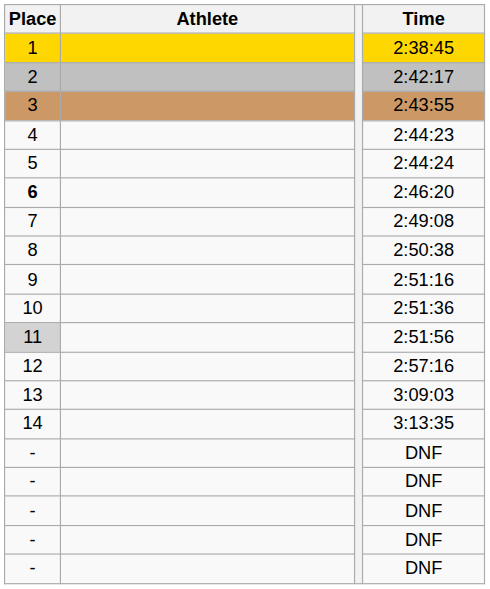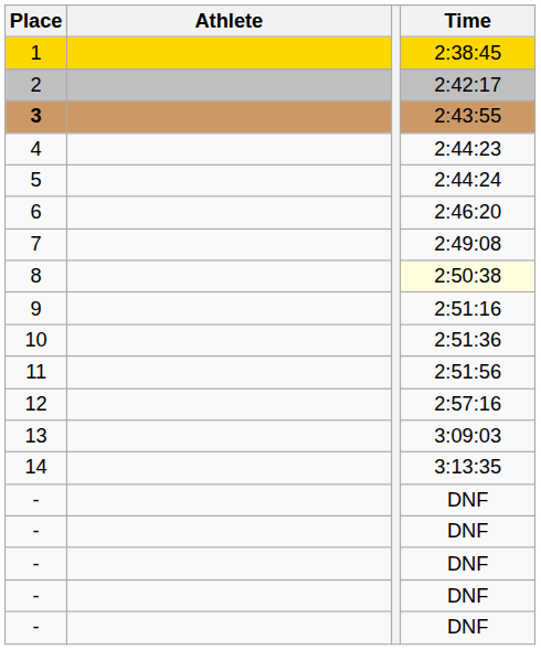3 | Place: normal -> bold
6 | Place: bold -> normal
8 | Time: no background -> lightyellow background
11 | Place: lightgrey background -> no background
